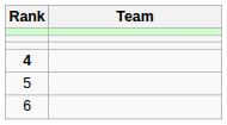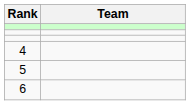row 5 | Rank: bold -> normal
